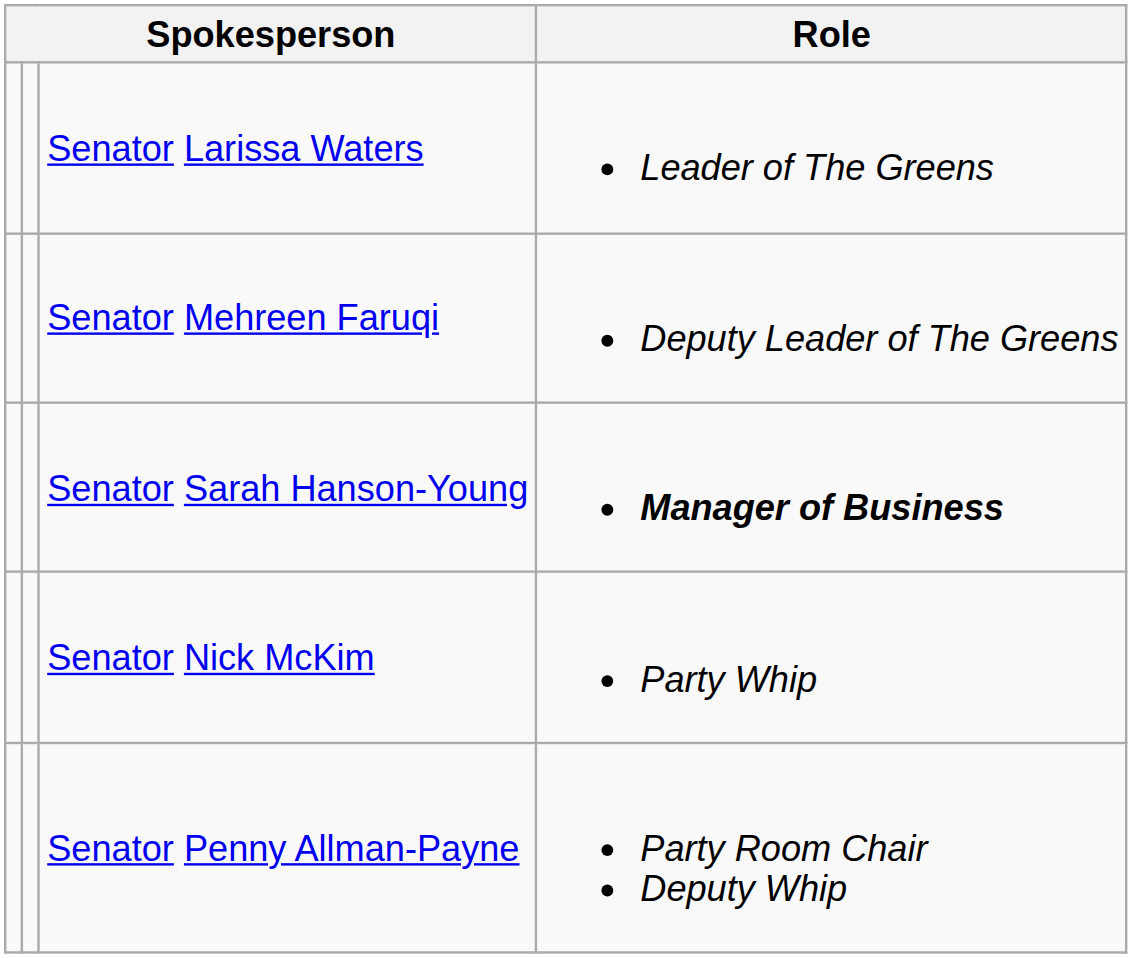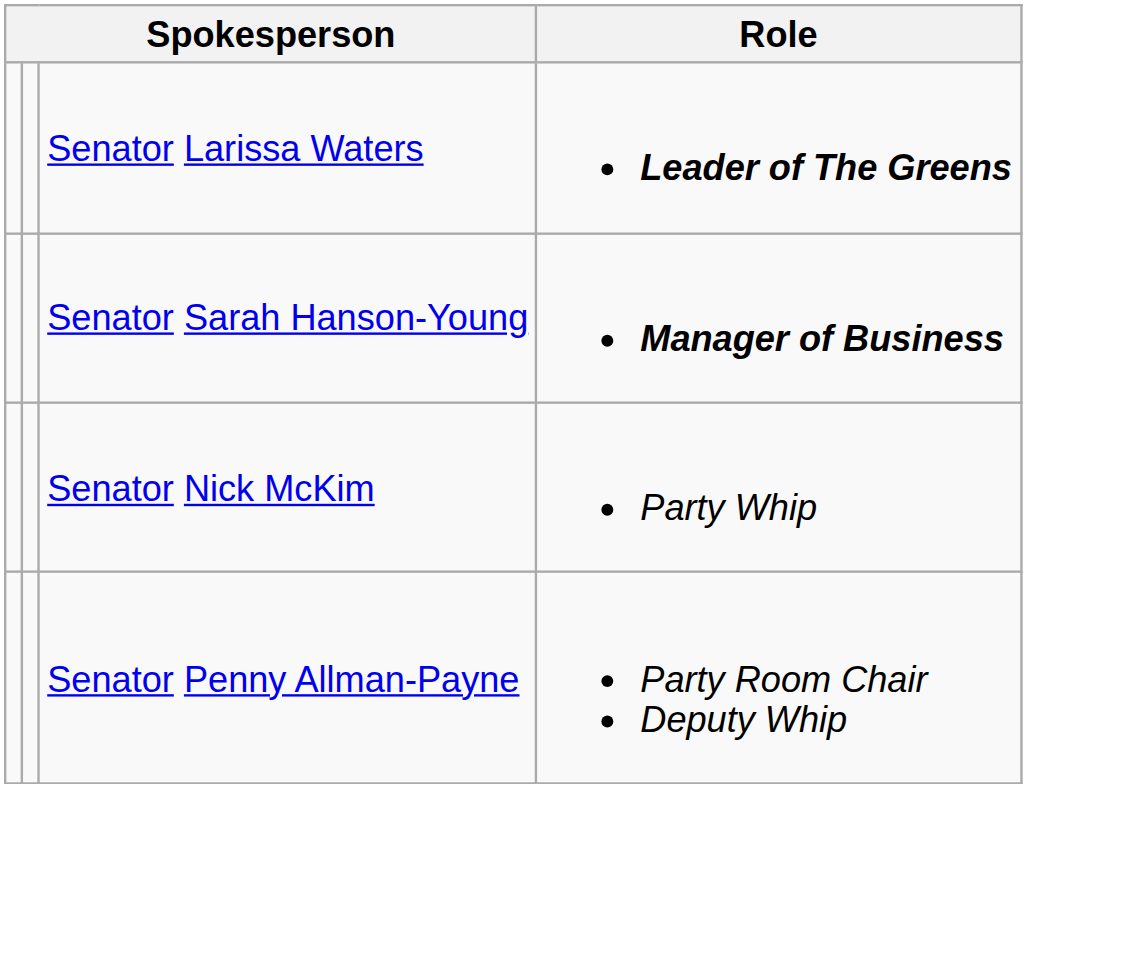Senator Larissa Waters | Role: normal -> bold
- row: Senator Mehreen Faruqi | Deputy Leader of The Greens
